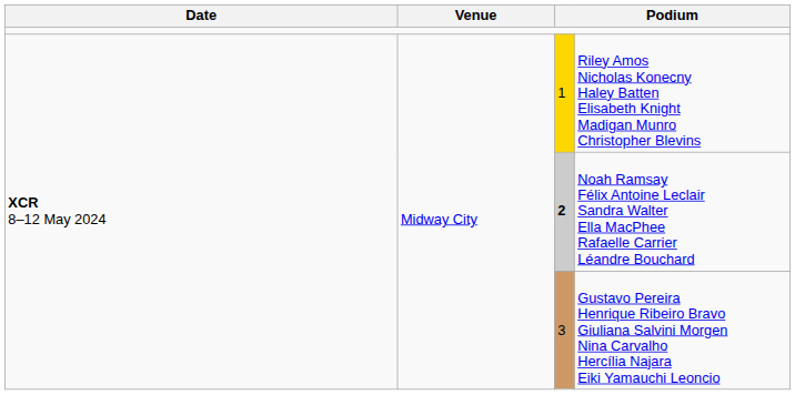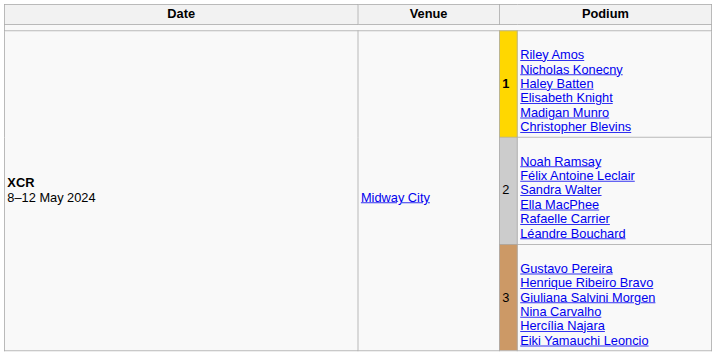row 3 | column 3: normal -> bold
row 4 | column 3: bold -> normal
